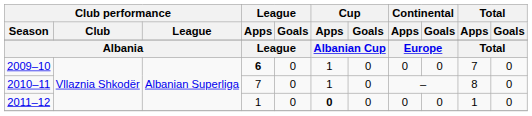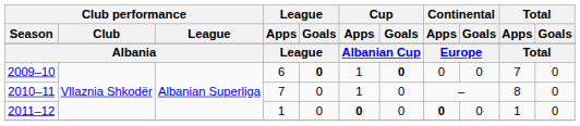2009–10 | League / Apps: bold -> normal
2009–10 | League / Goals: normal -> bold
2009–10 | Cup / Goals: normal -> bold
2011–12 | Continental / Apps: normal -> bold
